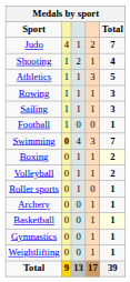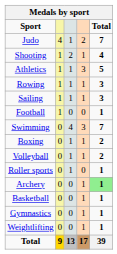Swimming | column 2: bold -> normal
Boxing | Total: lightyellow background -> no background
Archery | Total: no background -> lightgreen background
Basketball | Total: lightyellow background -> no background
